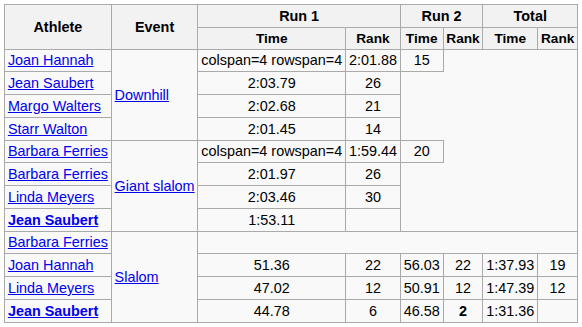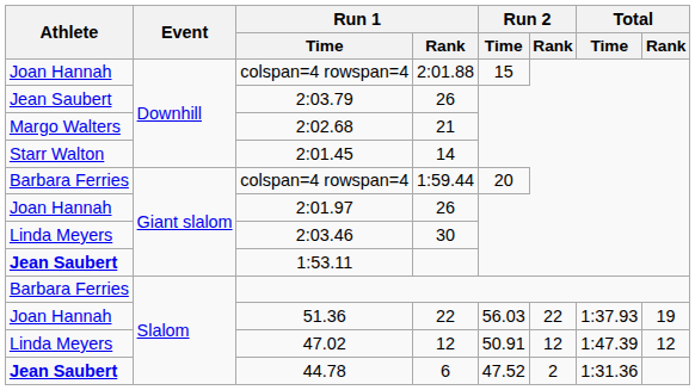2:01.97 | Athlete: Barbara Ferries -> Joan Hannah
44.78 | Run 2 / Time: 46.58 -> 47.52
44.78 | Run 2 / Rank: bold -> normal
